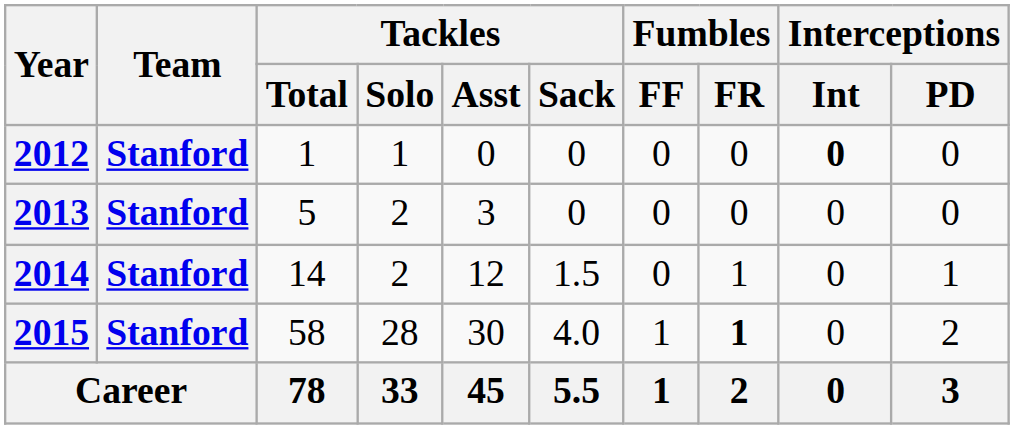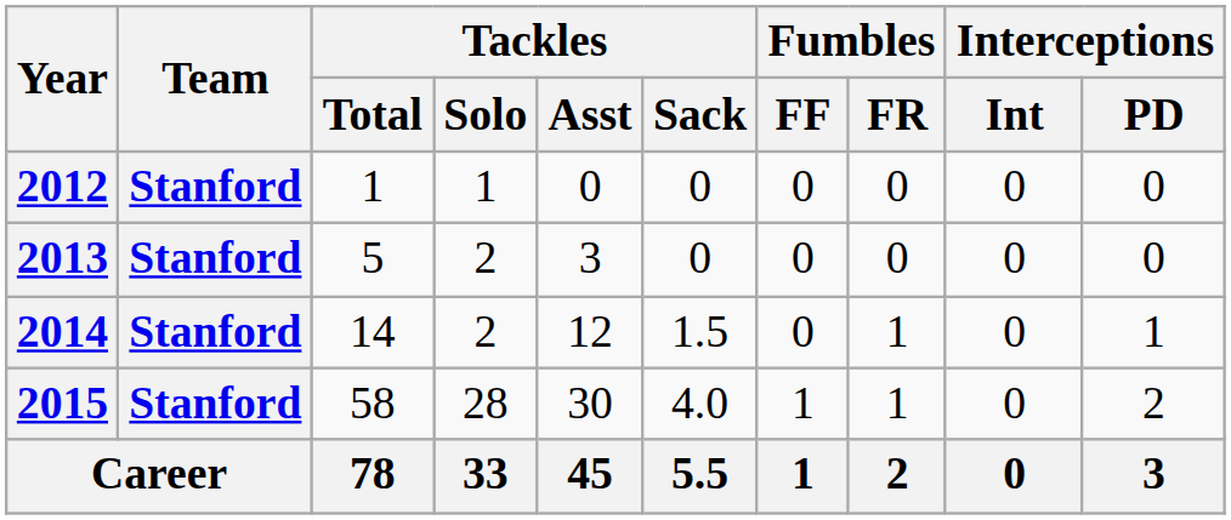2012 | Interceptions / Int: bold -> normal
2015 | Fumbles / FR: bold -> normal
